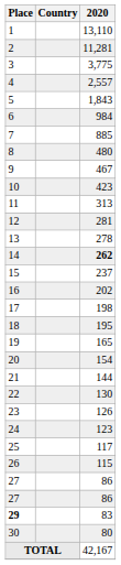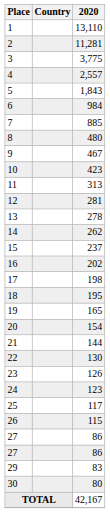14 | 2020: bold -> normal
29 | Place: bold -> normal
